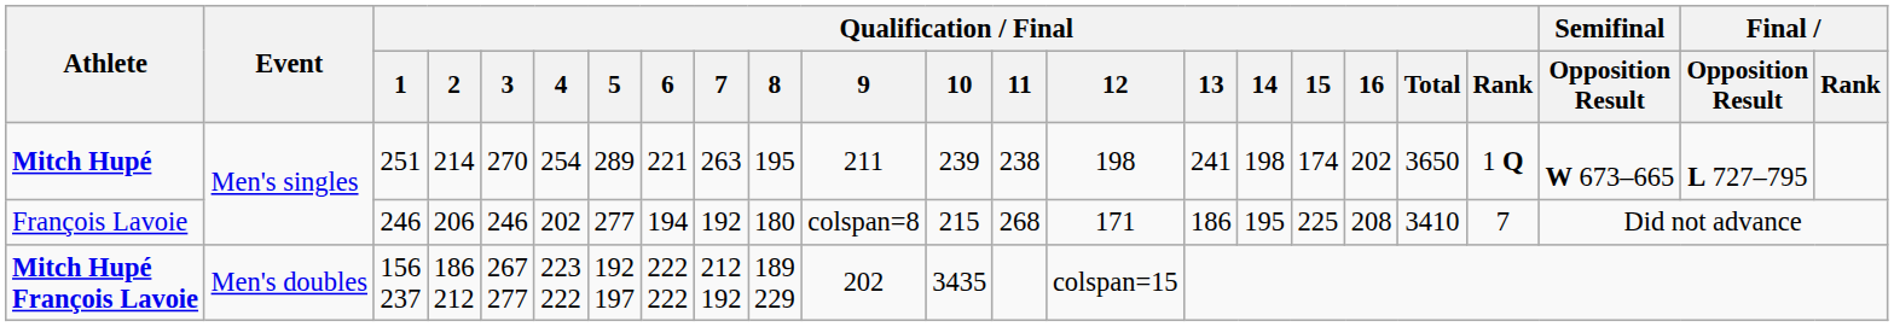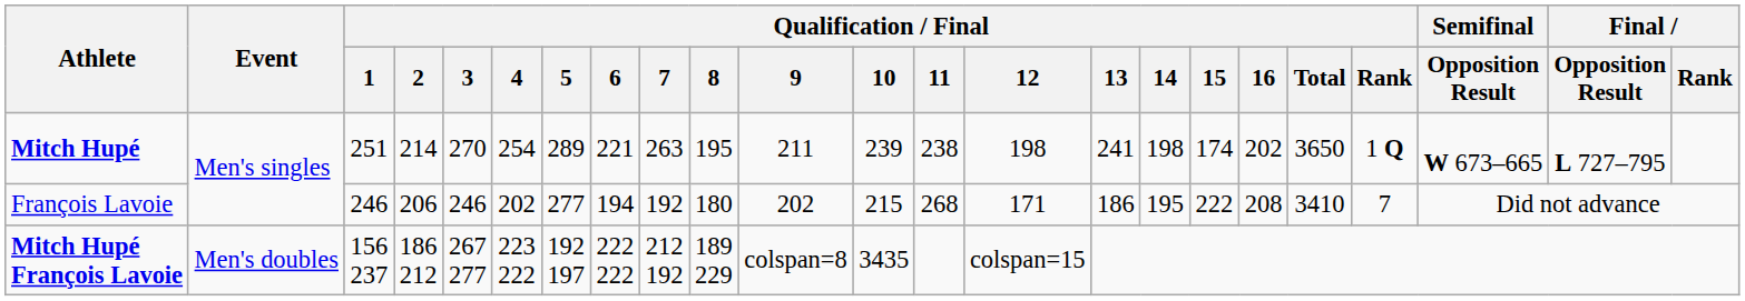François Lavoie | Qualification / Final / 9: colspan=8 -> 202
François Lavoie | Qualification / Final / 15: 225 -> 222
Mitch Hupé François Lavoie | Qualification / Final / 9: 202 -> colspan=8
